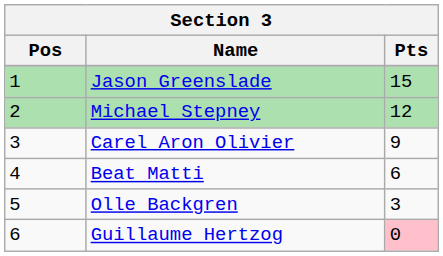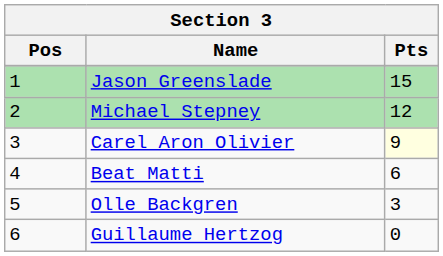Carel Aron Olivier | Pts: no background -> lightyellow background
Guillaume Hertzog | Pts: pink background -> no background
